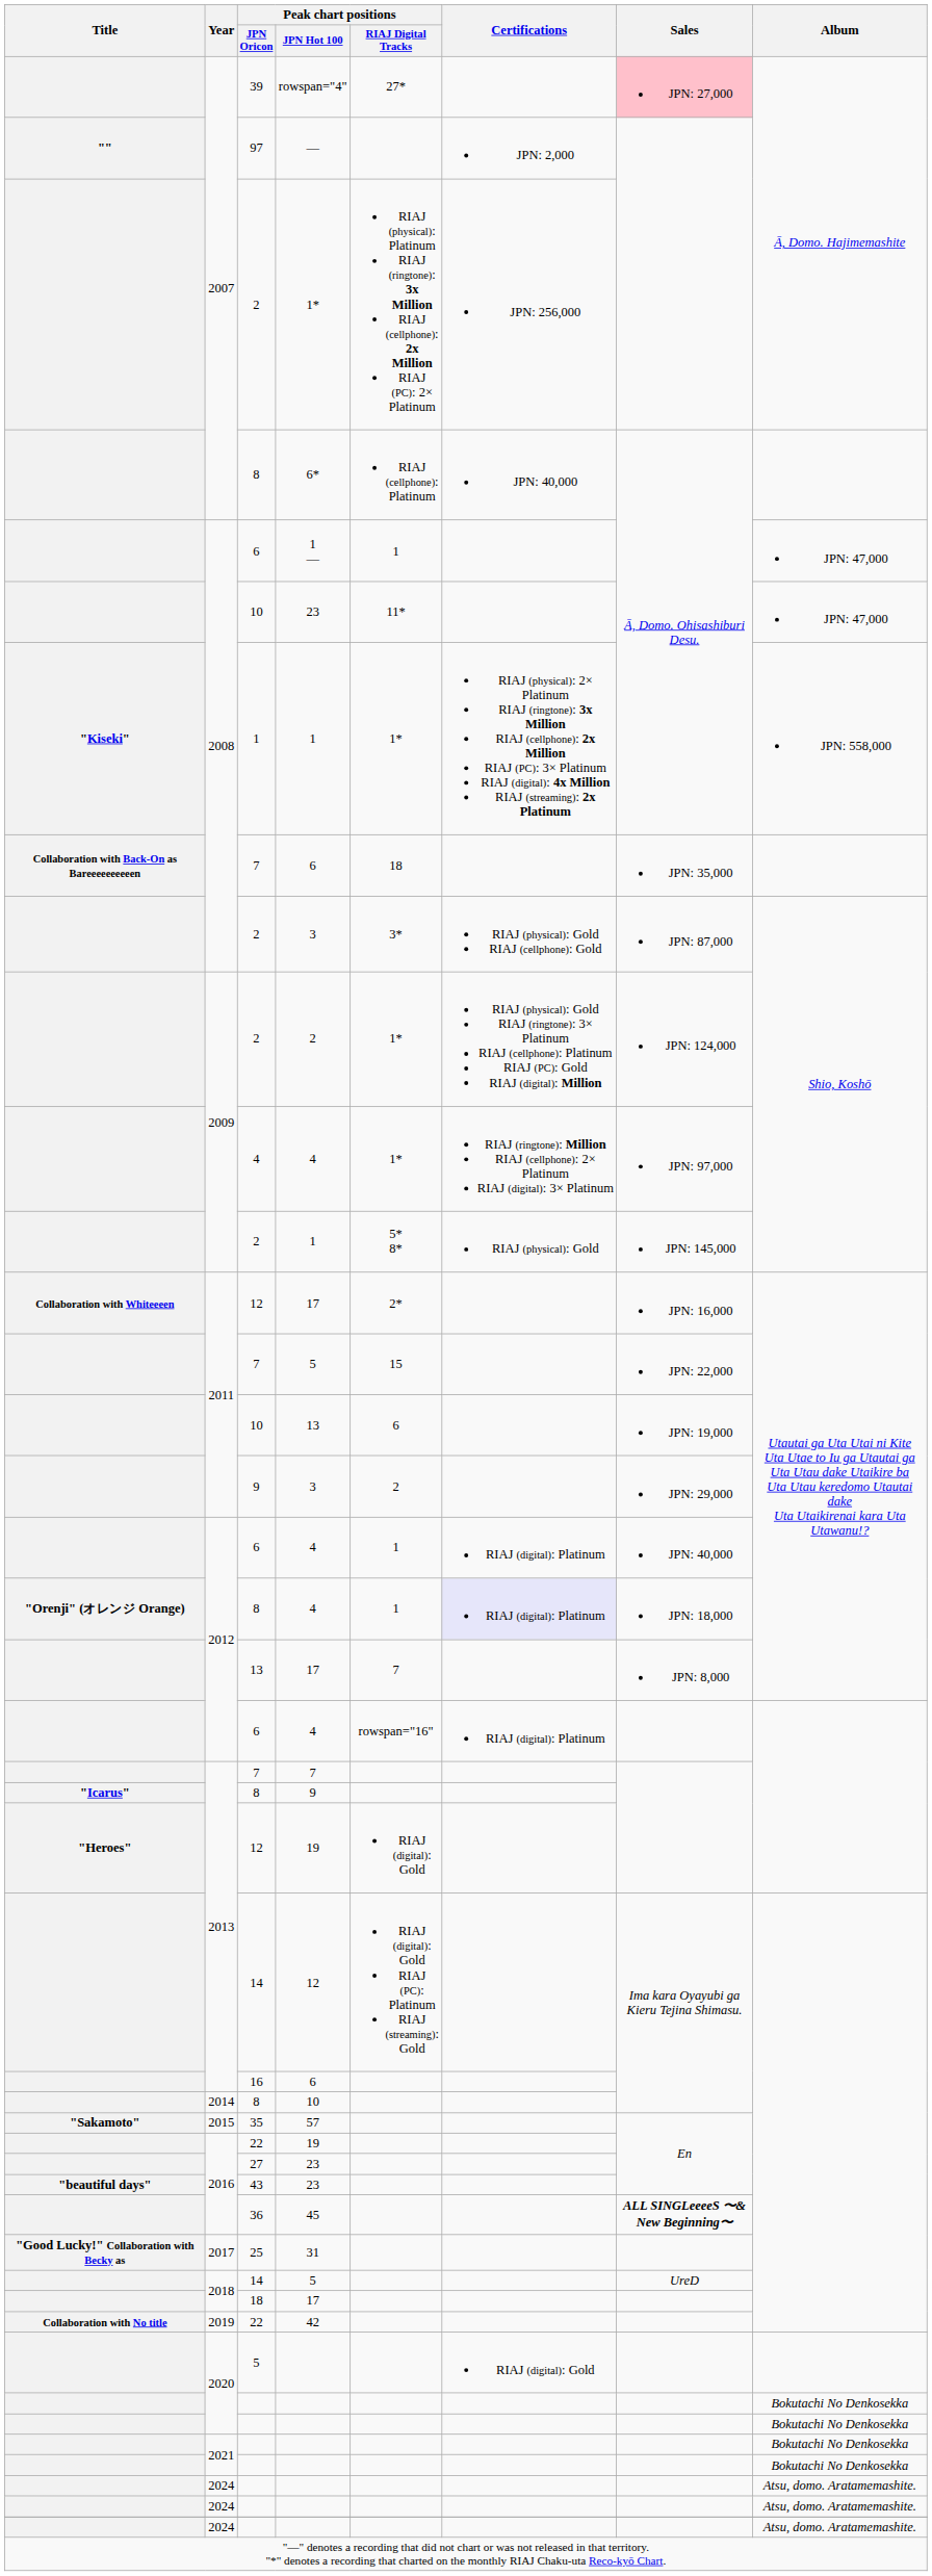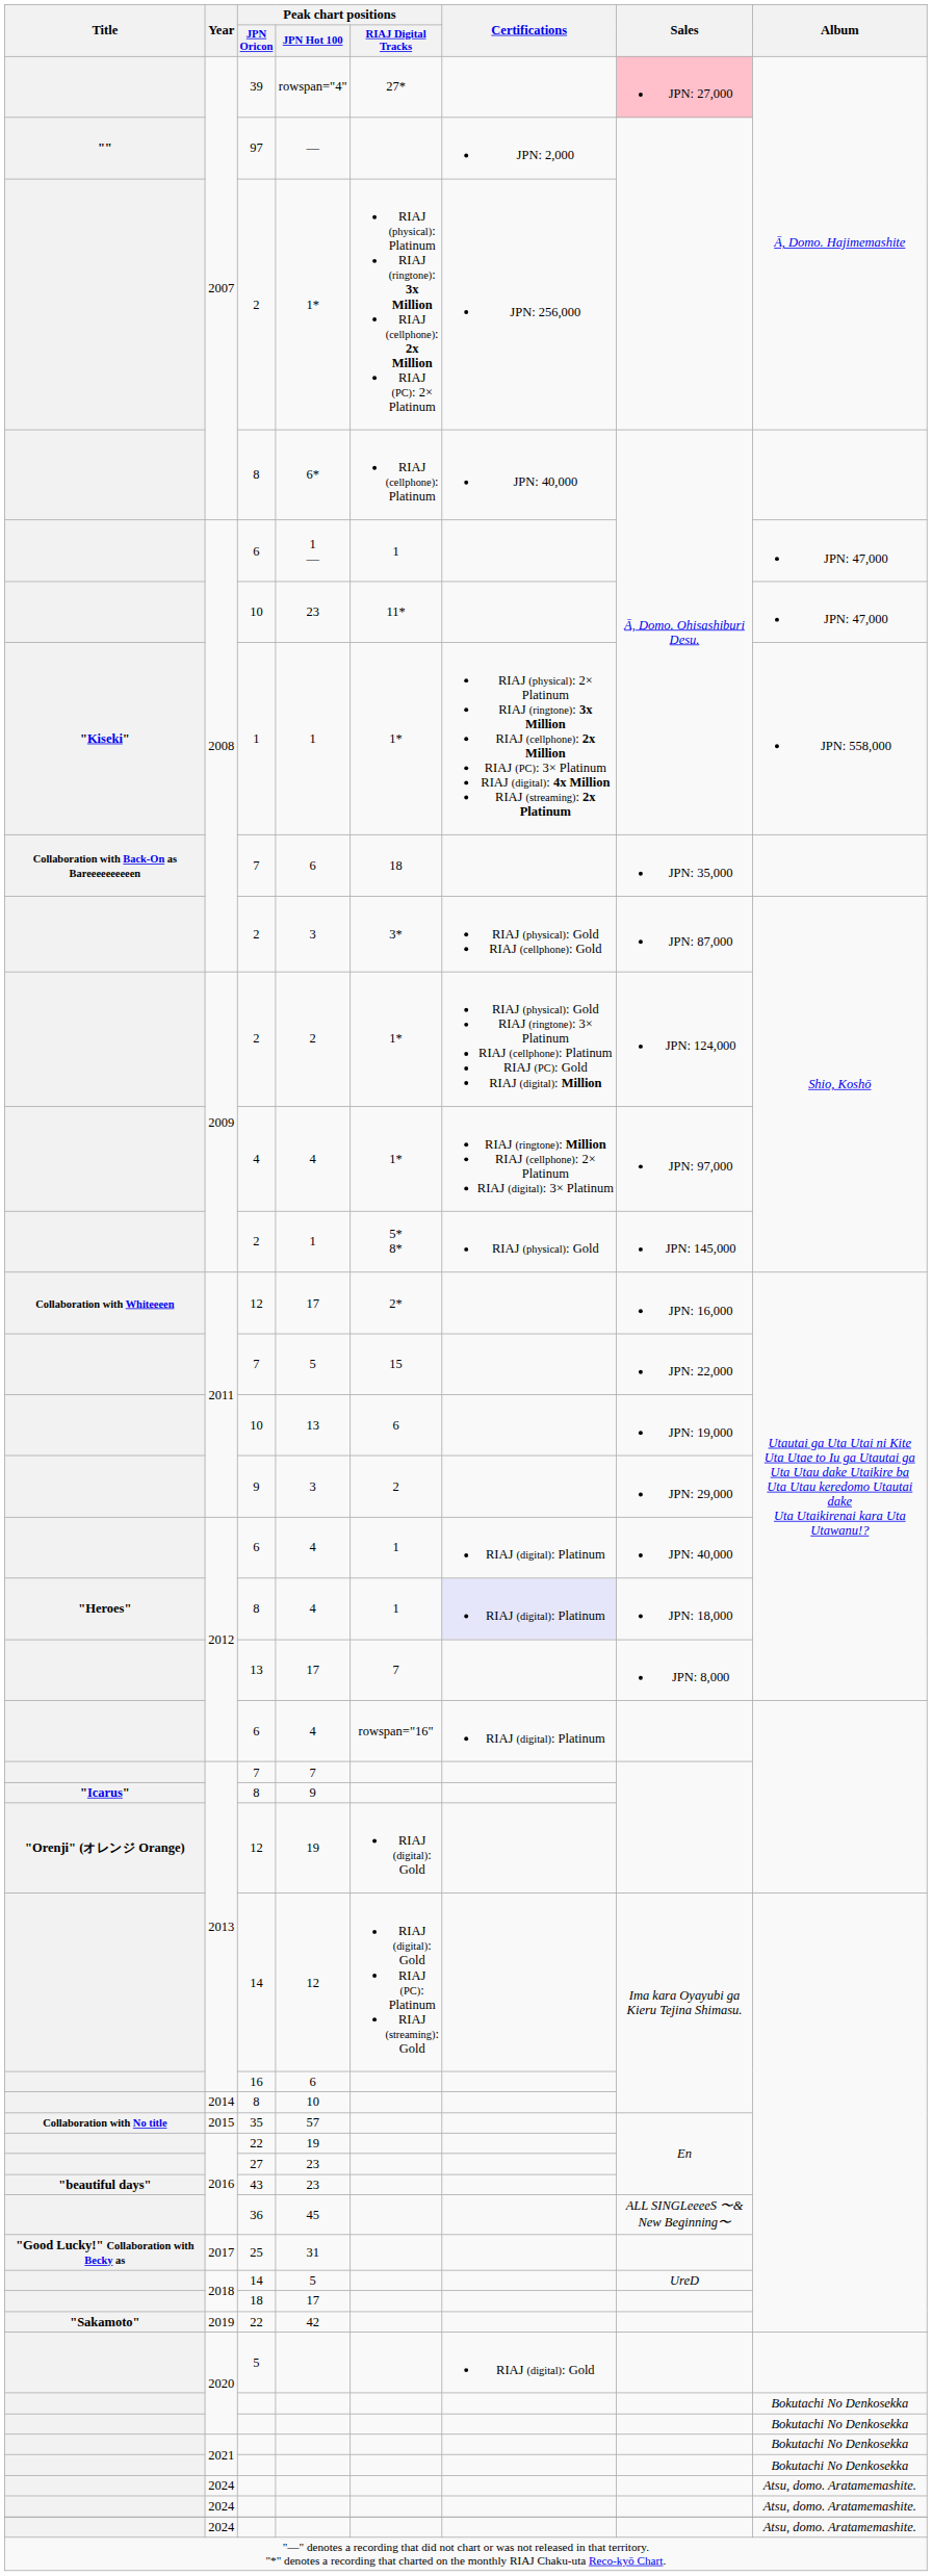8 / 4 | Title: "Orenji" (オレンジ Orange) -> "Heroes"
12 / 19 | Title: "Heroes" -> "Orenji" (オレンジ Orange)
57 | Title: "Sakamoto" -> Collaboration with No title
45 | Sales: bold -> normal
42 | Title: Collaboration with No title -> "Sakamoto"
